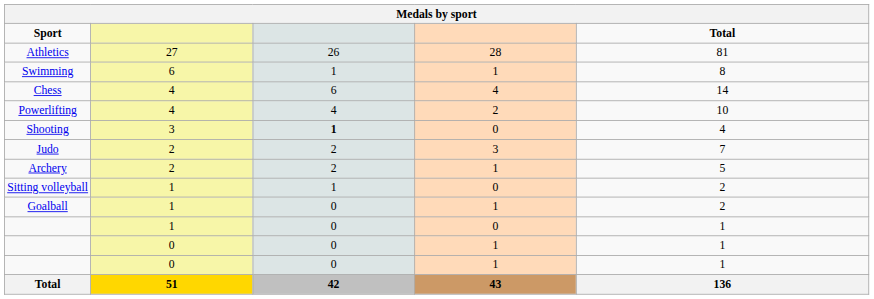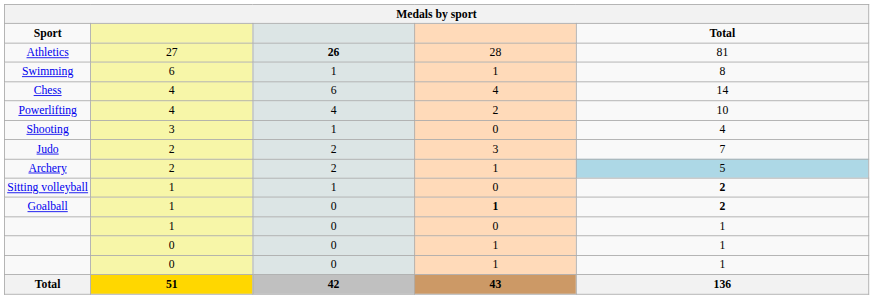Athletics | column 3: normal -> bold
Shooting | column 3: bold -> normal
Archery | Total: no background -> lightblue background
Sitting volleyball | Total: normal -> bold
Goalball | column 4: normal -> bold
Goalball | Total: normal -> bold
